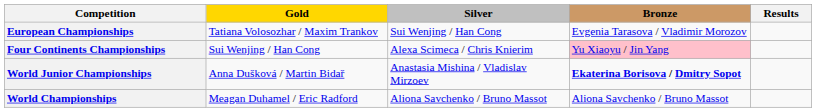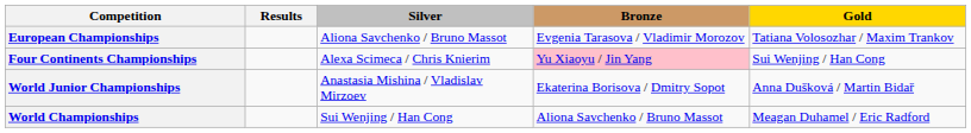columns swapped: Gold <-> Results
European Championships | Silver: Sui Wenjing / Han Cong -> Aliona Savchenko / Bruno Massot
World Junior Championships | Bronze: bold -> normal
World Championships | Silver: Aliona Savchenko / Bruno Massot -> Sui Wenjing / Han Cong
